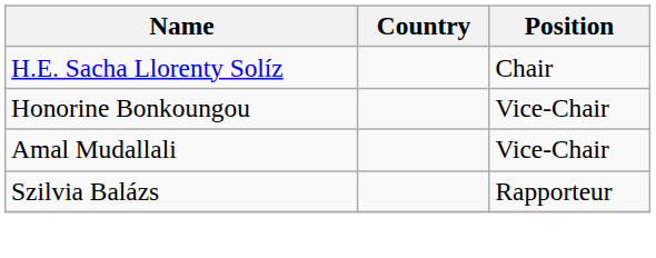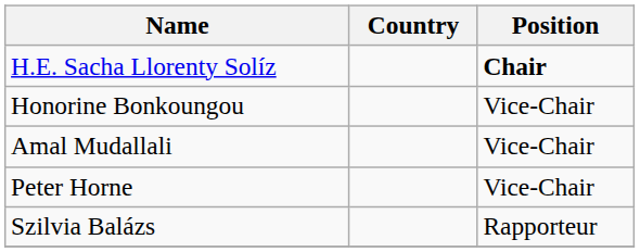H.E. Sacha Llorenty Solíz | Position: normal -> bold
+ row: Peter Horne | Vice-Chair
